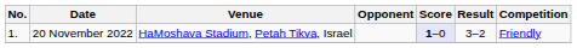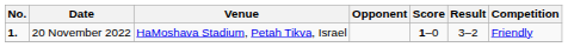20 November 2022 | No.: normal -> bold
20 November 2022 | Score: lavender background -> no background
